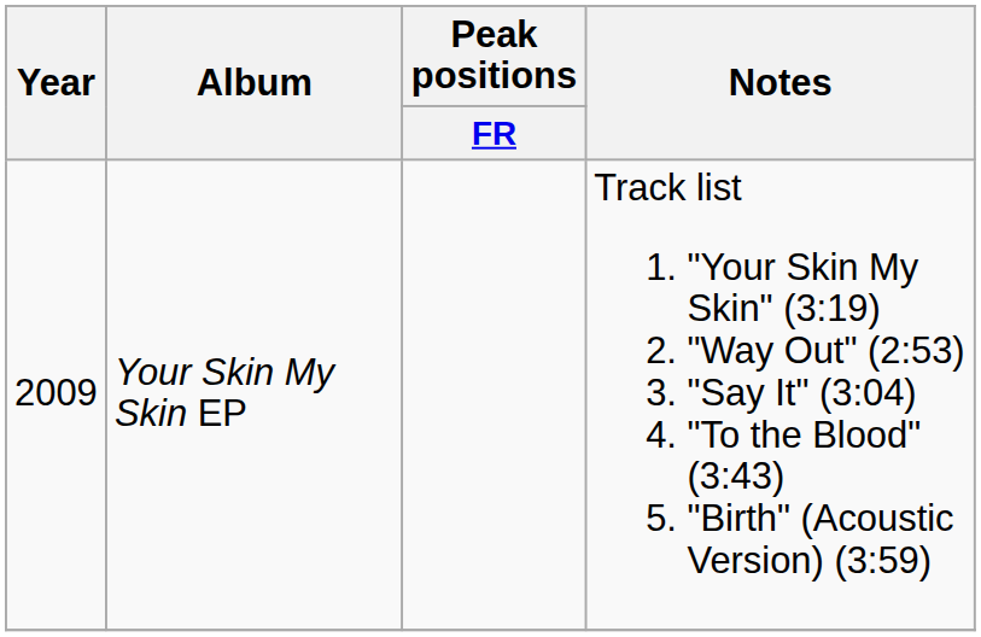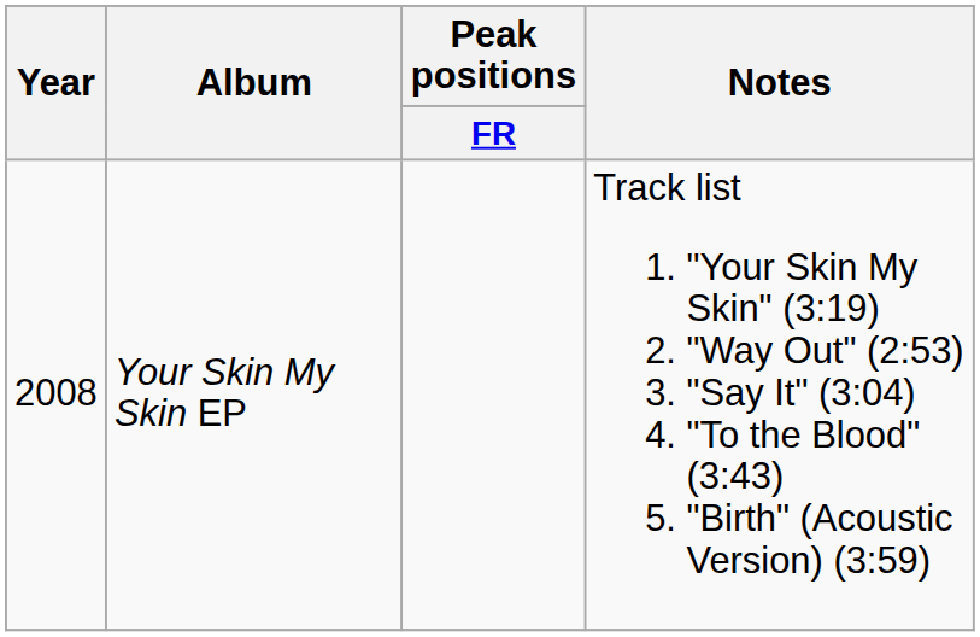Your Skin My Skin EP | Year: 2009 -> 2008
